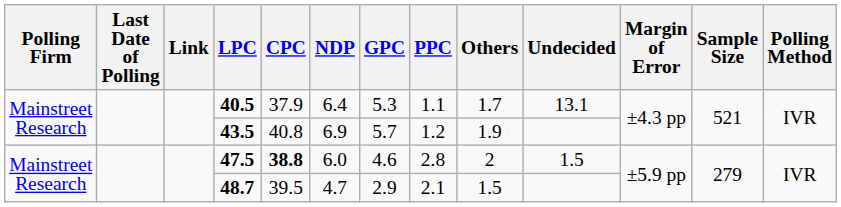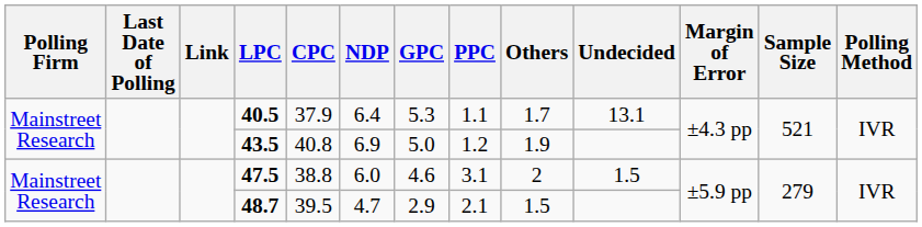43.5 | GPC: 5.7 -> 5.0
47.5 | CPC: bold -> normal
47.5 | PPC: 2.8 -> 3.1
